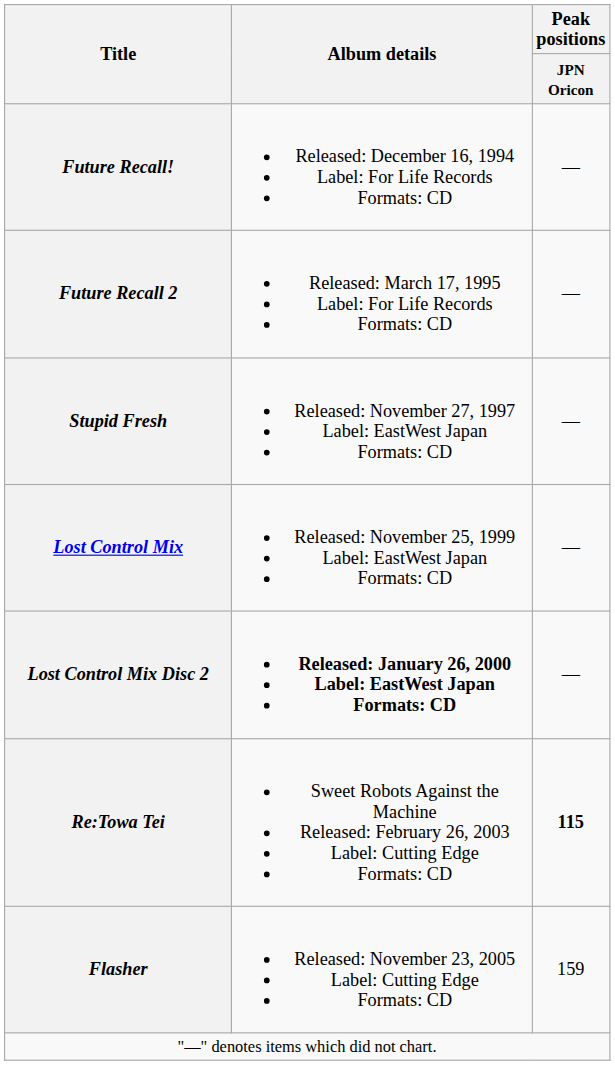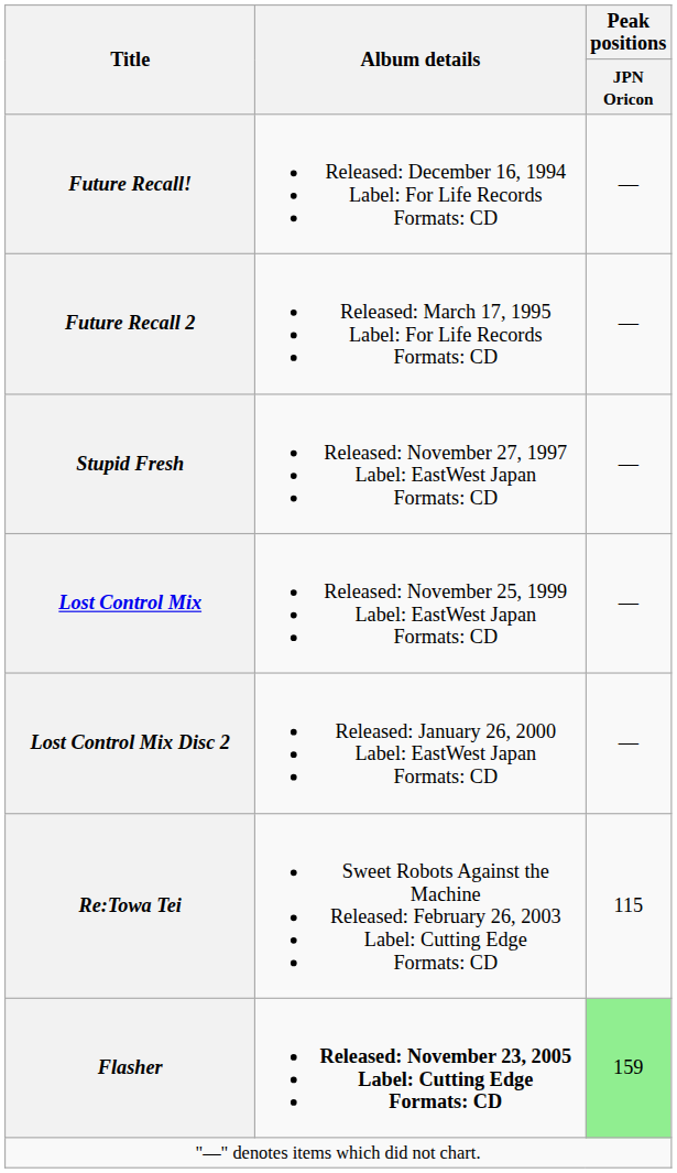Lost Control Mix Disc 2 | Album details: bold -> normal
Re:Towa Tei | Peak positions / JPN Oricon: bold -> normal
Flasher | Album details: normal -> bold
Flasher | Peak positions / JPN Oricon: no background -> lightgreen background
